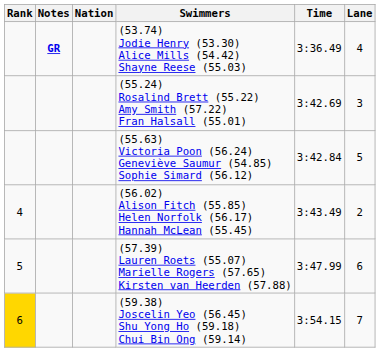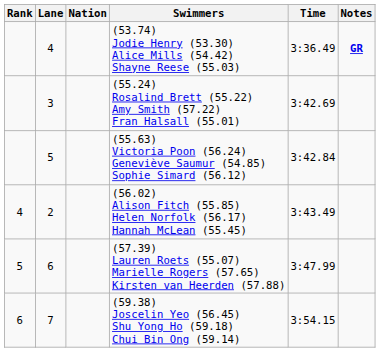columns swapped: Lane <-> Notes
row 7 | Rank: gold background -> no background
